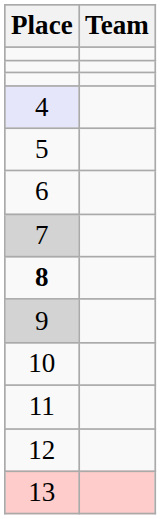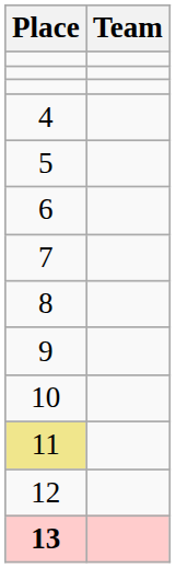row 5 | Place: lavender background -> no background
row 8 | Place: lightgrey background -> no background
row 9 | Place: bold -> normal
row 10 | Place: lightgrey background -> no background
row 12 | Place: no background -> khaki background
row 14 | Place: normal -> bold
